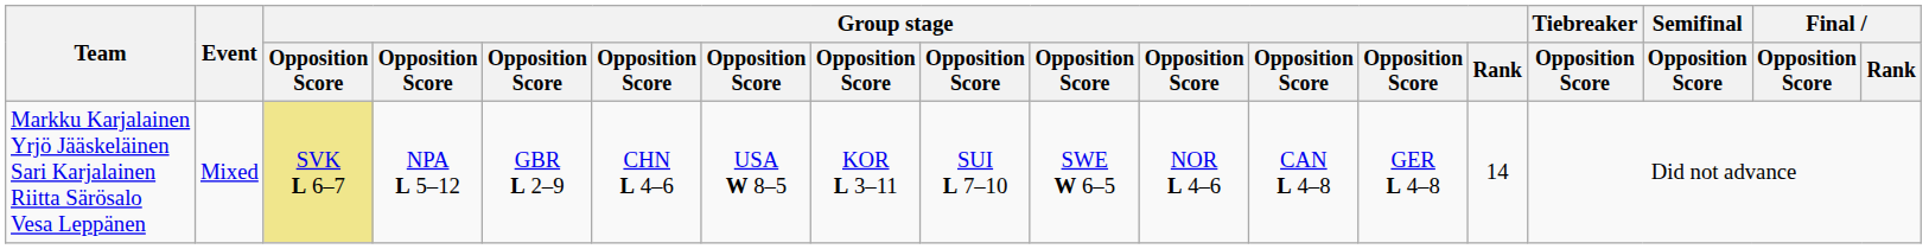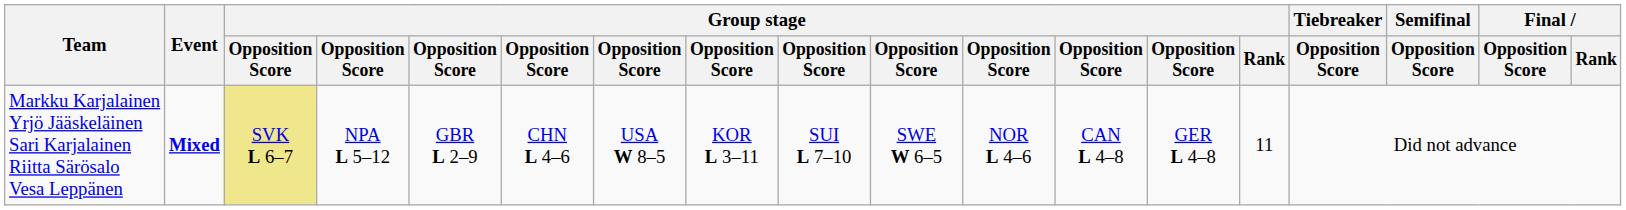row 3 | Event: normal -> bold
row 3 | Group stage / Rank: 14 -> 11
